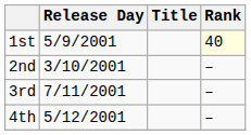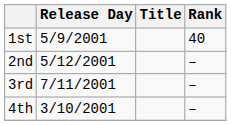1st | Rank: lightyellow background -> no background
2nd | Release Day: 3/10/2001 -> 5/12/2001
4th | Release Day: 5/12/2001 -> 3/10/2001
